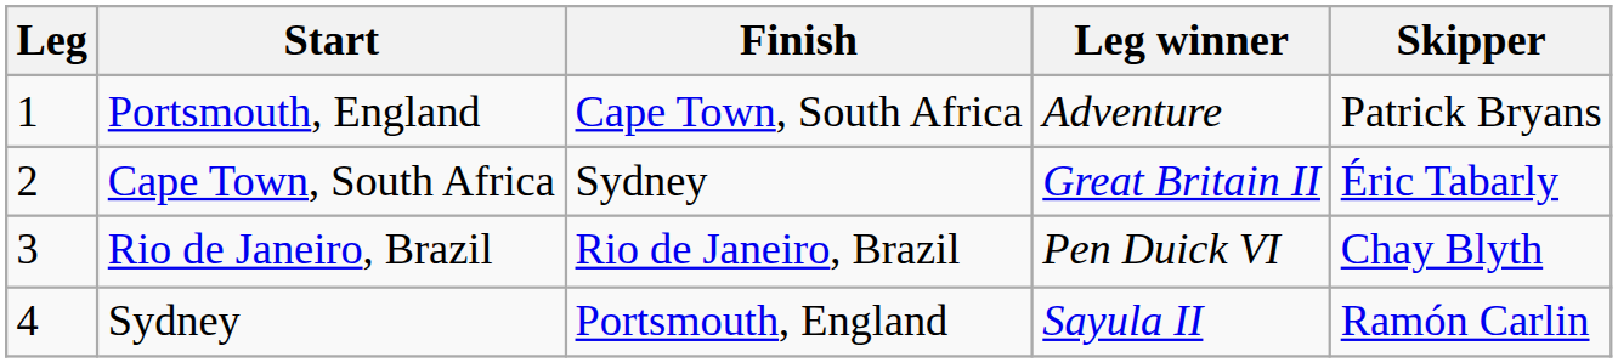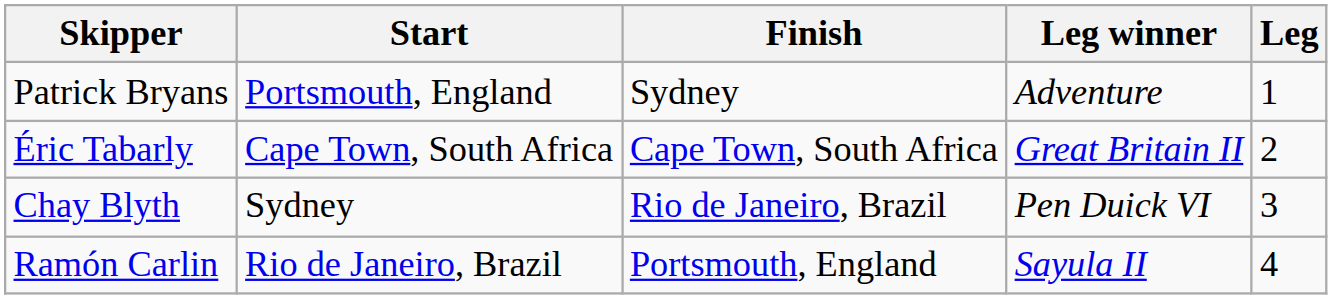columns swapped: Leg <-> Skipper
row 2 | Finish: Cape Town, South Africa -> Sydney
row 3 | Finish: Sydney -> Cape Town, South Africa
row 4 | Start: Rio de Janeiro, Brazil -> Sydney
row 5 | Start: Sydney -> Rio de Janeiro, Brazil
